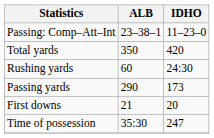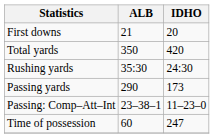rows swapped: First downs <-> Passing: Comp–Att–Int
Rushing yards | ALB: 60 -> 35:30
Time of possession | ALB: 35:30 -> 60
